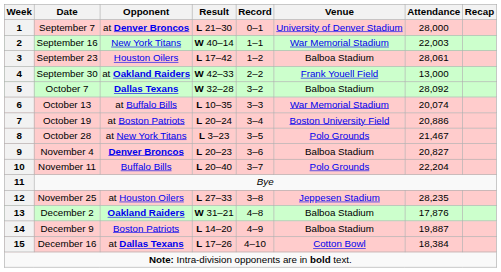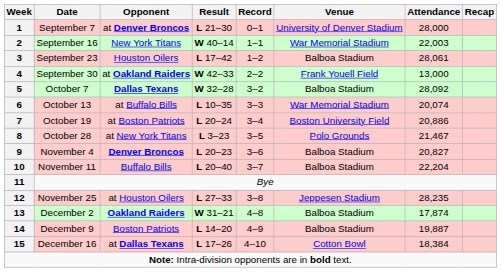10 | Venue: Polo Grounds -> Balboa Stadium
13 | Attendance: 17,876 -> 17,874
